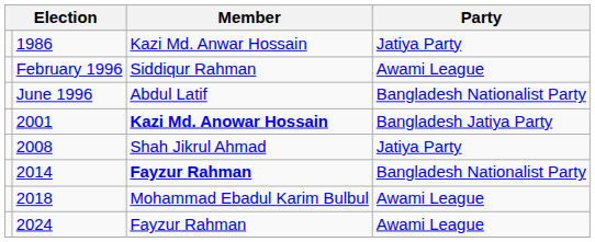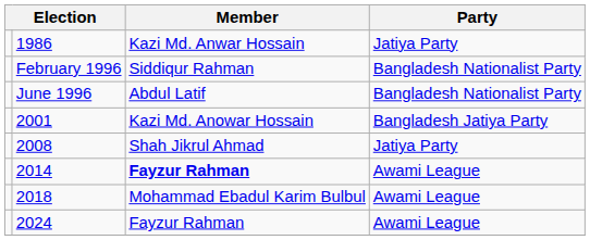February 1996 | Party: Awami League -> Bangladesh Nationalist Party
2001 | Member: bold -> normal
2014 | Party: Bangladesh Nationalist Party -> Awami League
